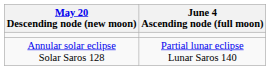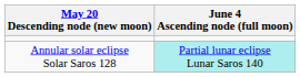Annular solar eclipse Solar Saros 128 | June 4 Ascending node (full moon): no background -> paleturquoise background
